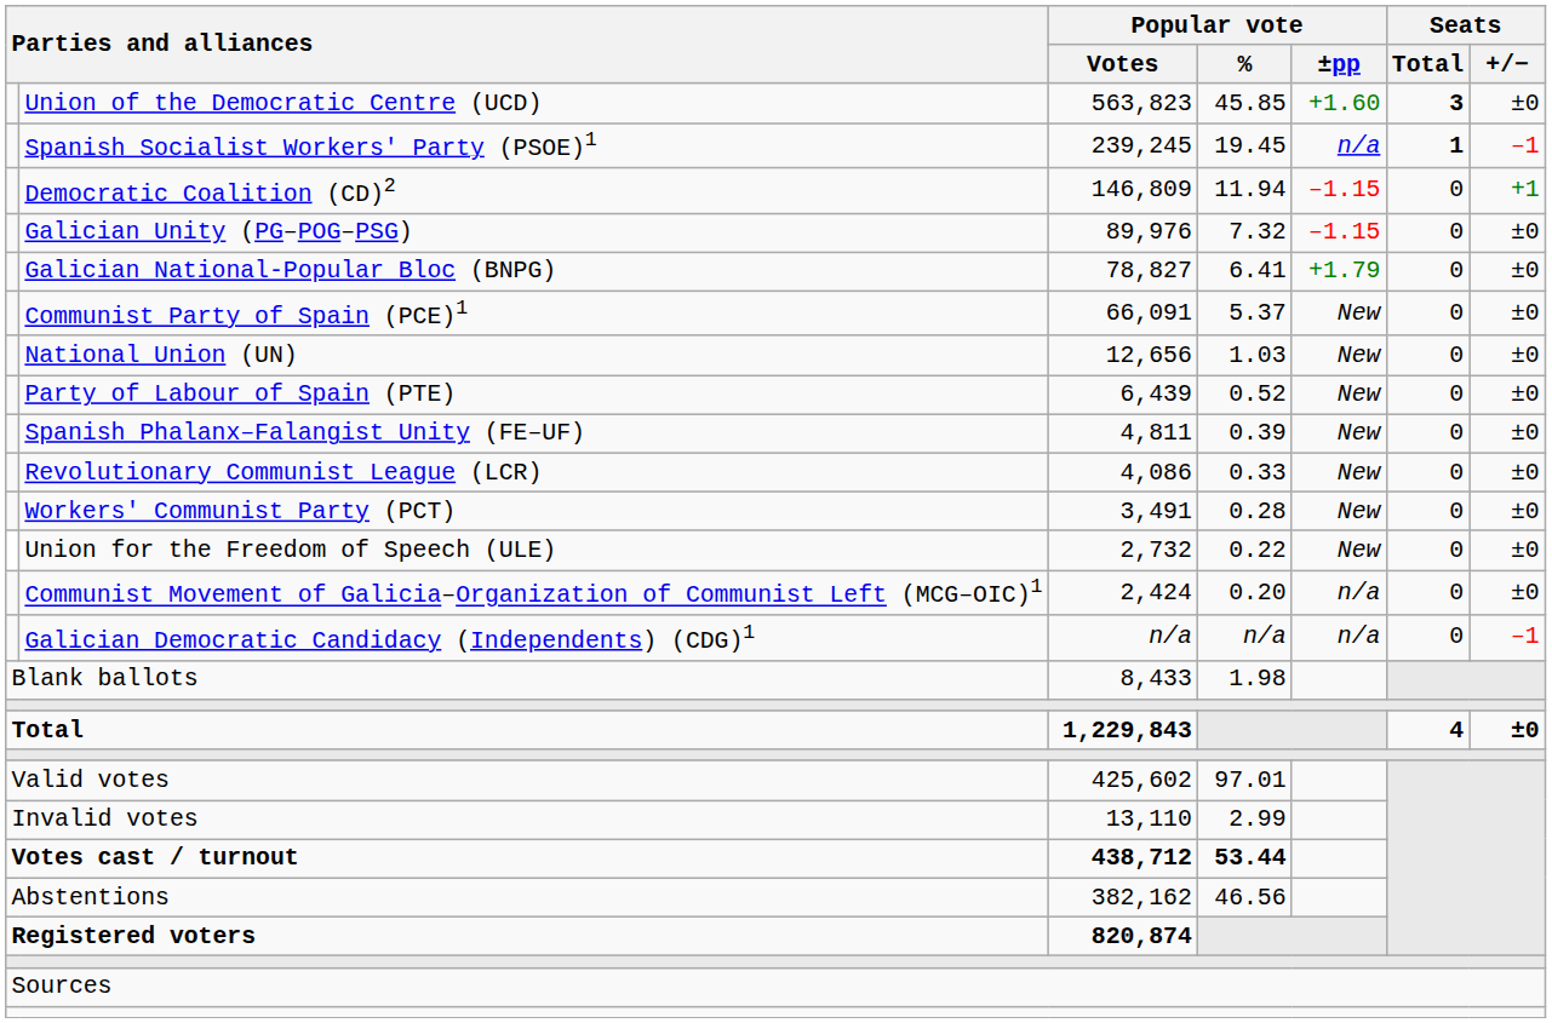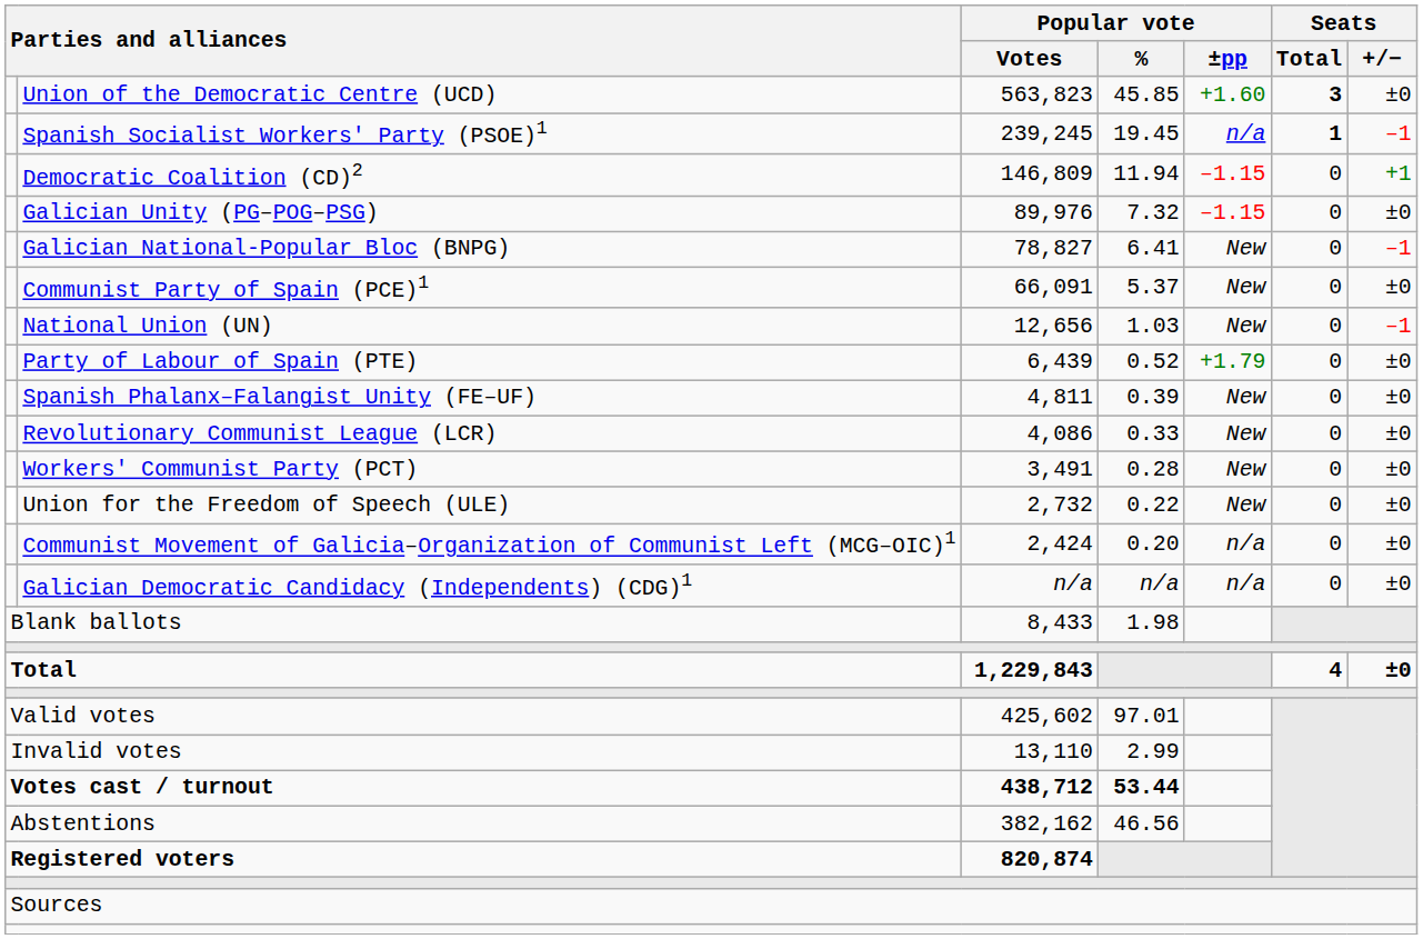Galician National-Popular Bloc (BNPG) | Popular vote / ±pp: +1.79 -> New
Galician National-Popular Bloc (BNPG) | Seats / +/−: ±0 -> –1
National Union (UN) | Seats / +/−: ±0 -> –1
Party of Labour of Spain (PTE) | Popular vote / ±pp: New -> +1.79
Galician Democratic Candidacy (Independents) (CDG)1 | Seats / +/−: –1 -> ±0
